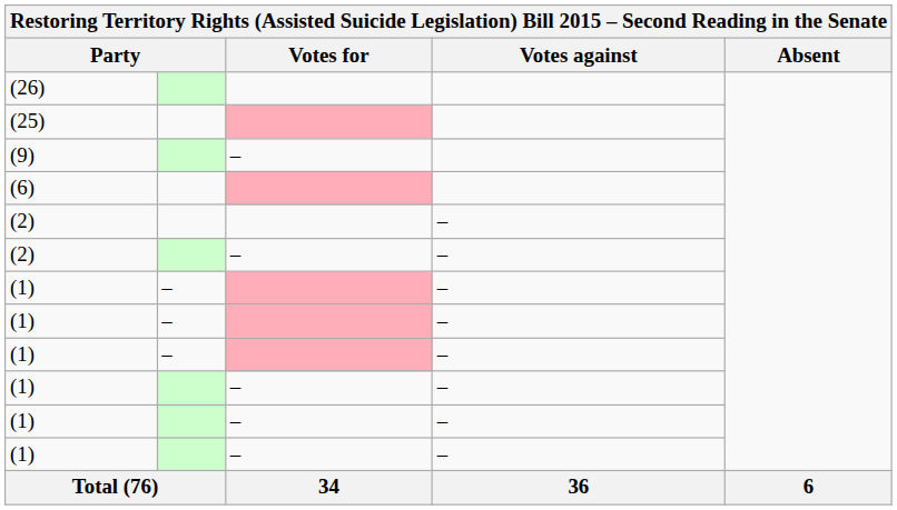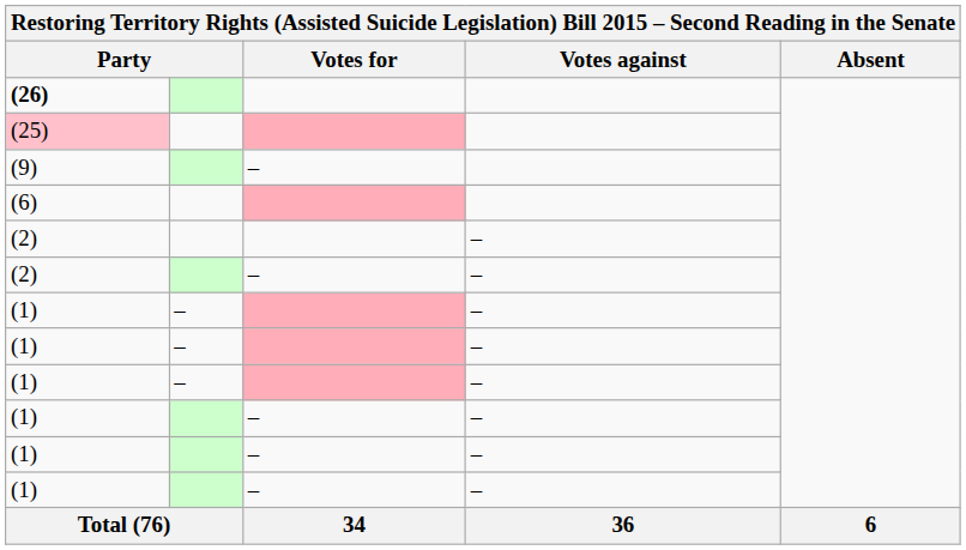(26) | column 1: normal -> bold
(25) | column 1: no background -> pink background
